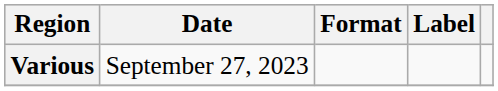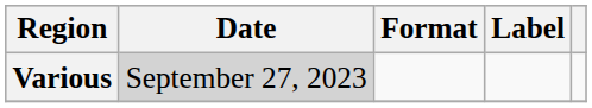Various | Date: no background -> lightgrey background
